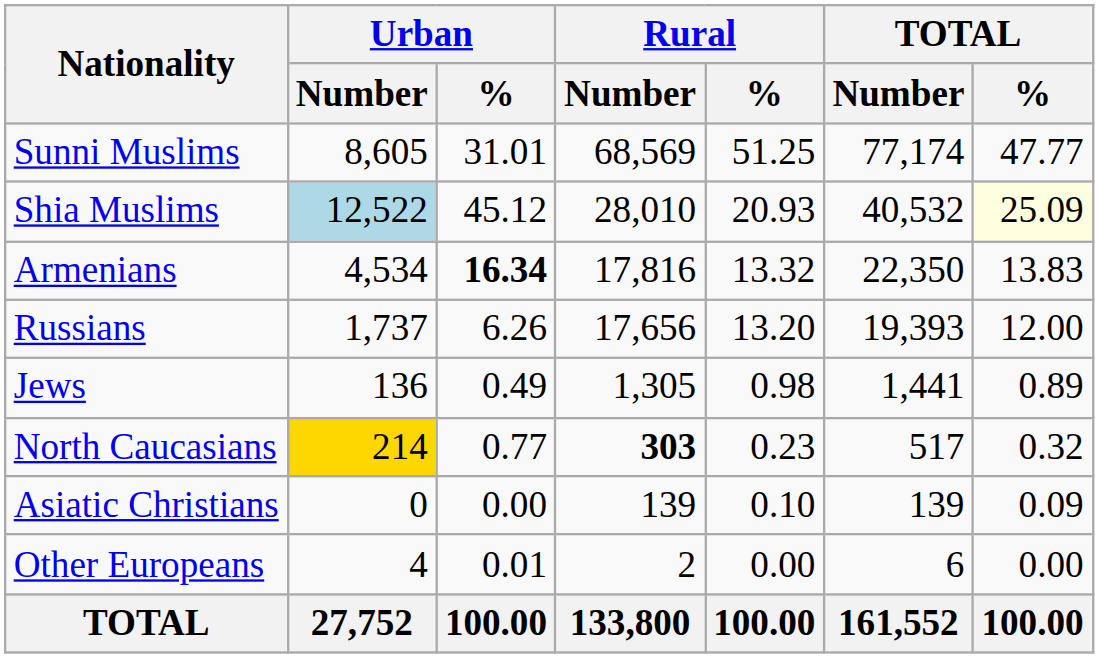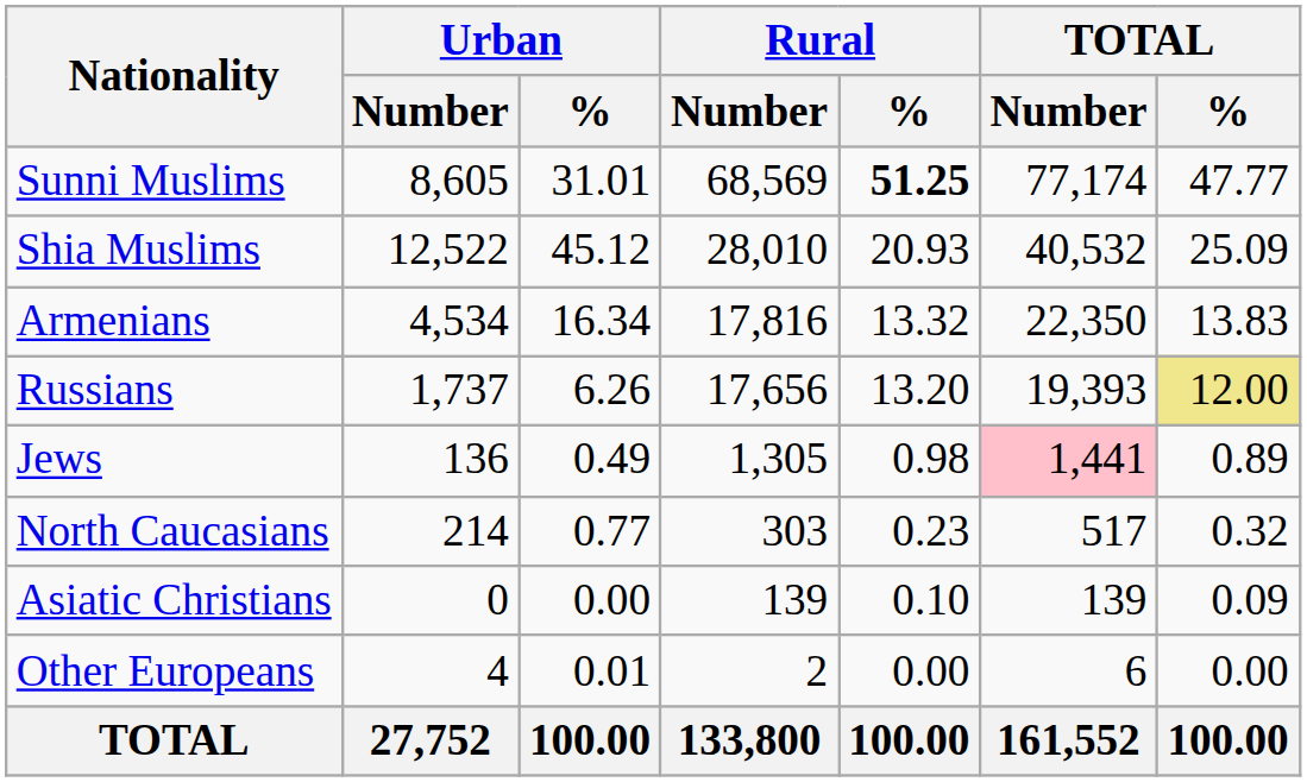Sunni Muslims | Rural / %: normal -> bold
Shia Muslims | Urban / Number: lightblue background -> no background
Shia Muslims | TOTAL / %: lightyellow background -> no background
Armenians | Urban / %: bold -> normal
Russians | TOTAL / %: no background -> khaki background
Jews | TOTAL / Number: no background -> pink background
North Caucasians | Urban / Number: gold background -> no background
North Caucasians | Rural / Number: bold -> normal
